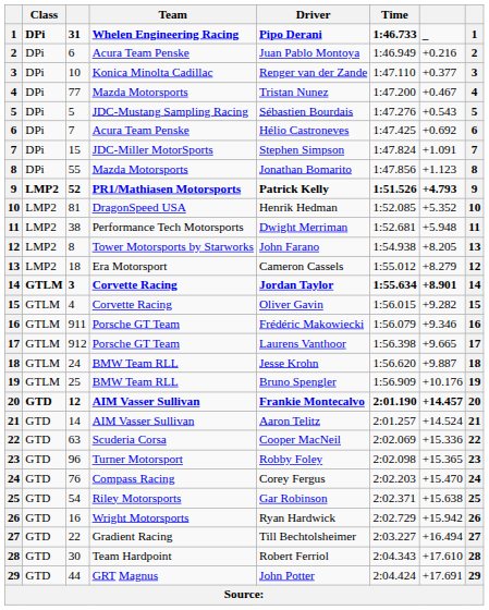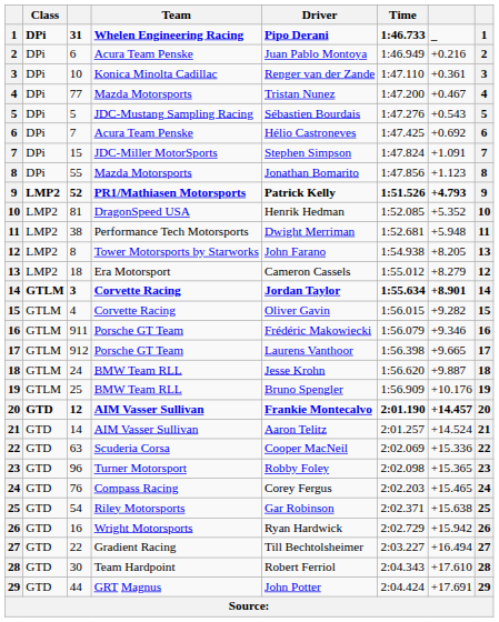row 4 | column 7: +0.377 -> +0.361
row 25 | column 7: +15.470 -> +15.465
